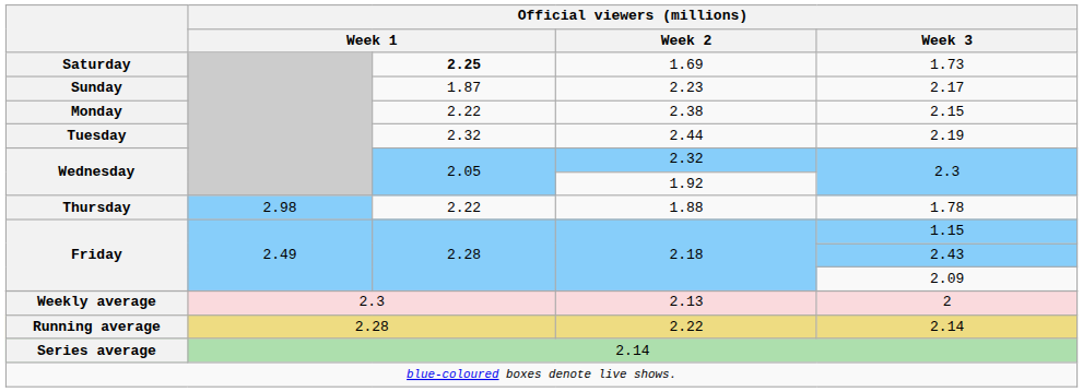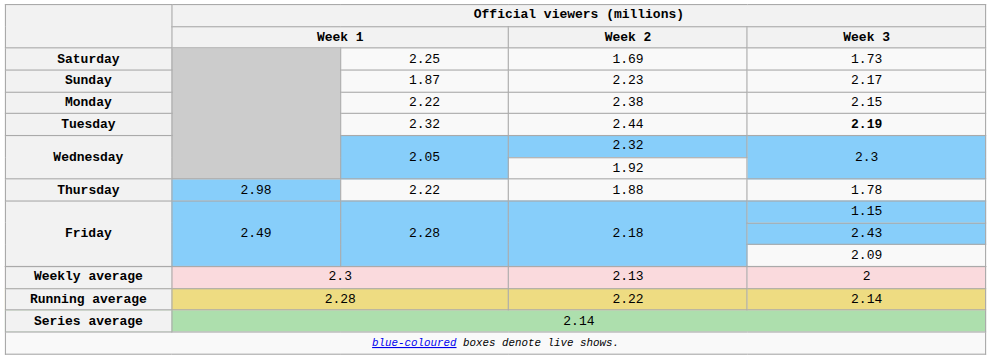1.69 | column 3: bold -> normal
2.44 | Official viewers (millions) / Week 3: normal -> bold
